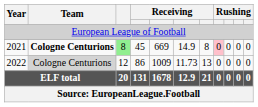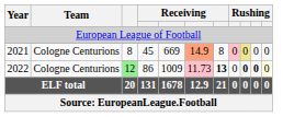2021 | Team: bold -> normal
2021 | column 3: lightgreen background -> no background
2021 | column 6: no background -> lightsalmon background
2021 | column 9: no background -> khaki background
2022 | Team: lightgrey background -> no background
2022 | column 3: no background -> lightgreen background
2022 | column 6: no background -> pink background
2022 | column 7: normal -> bold
2022 | column 9: normal -> bold
2022 | column 10: normal -> bold
2022 | column 11: no background -> lightyellow background
